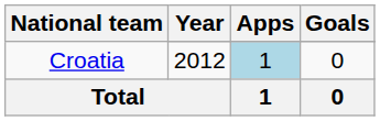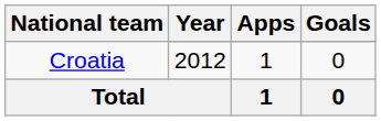2012 | Apps: lightblue background -> no background
